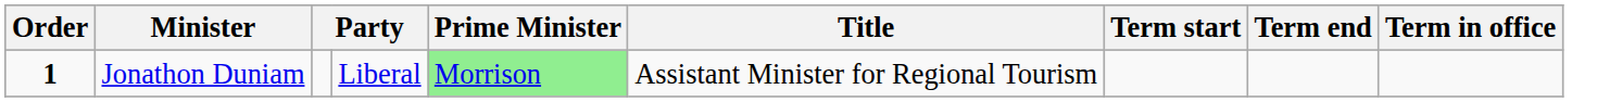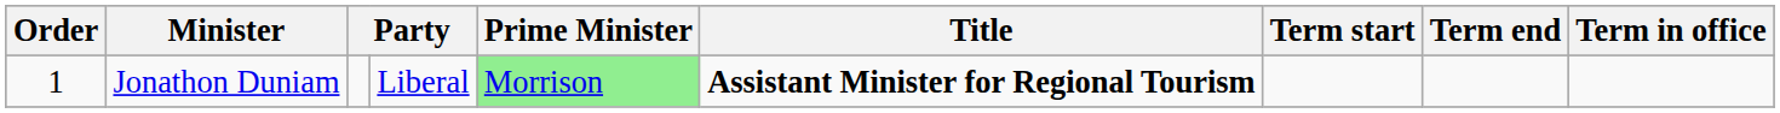Jonathon Duniam | Order: bold -> normal
Jonathon Duniam | Title: normal -> bold
